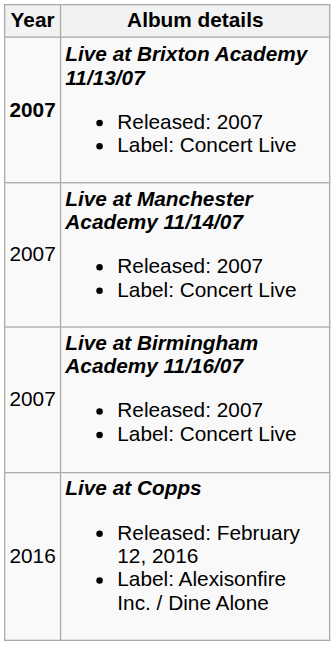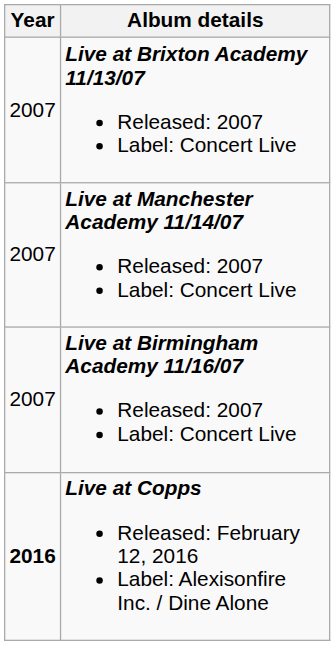row 2 | Year: bold -> normal
row 5 | Year: normal -> bold
